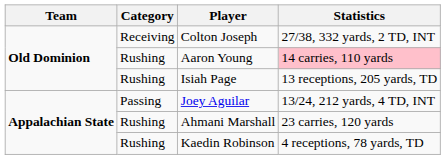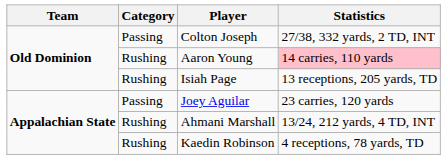Colton Joseph | Category: Receiving -> Passing
Joey Aguilar | Statistics: 13/24, 212 yards, 4 TD, INT -> 23 carries, 120 yards
Ahmani Marshall | Statistics: 23 carries, 120 yards -> 13/24, 212 yards, 4 TD, INT
